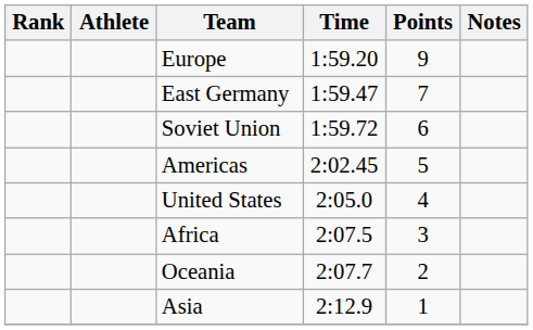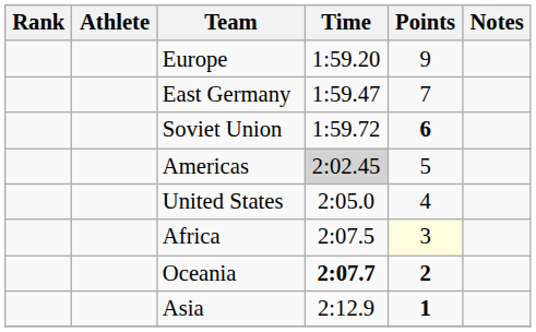Soviet Union | Points: normal -> bold
Americas | Time: no background -> lightgrey background
Africa | Points: no background -> lightyellow background
Oceania | Time: normal -> bold
Oceania | Points: normal -> bold
Asia | Points: normal -> bold
